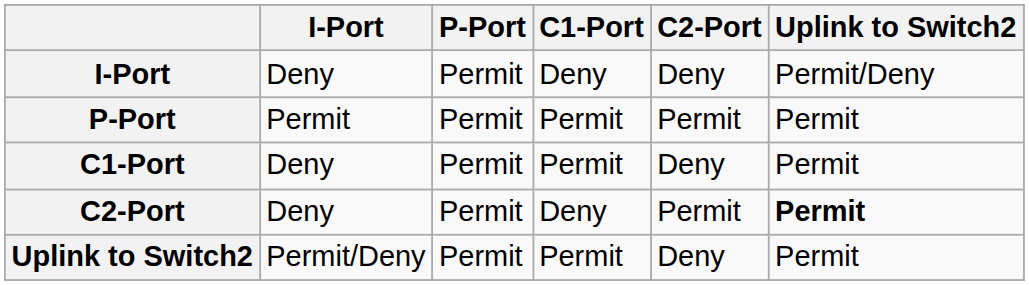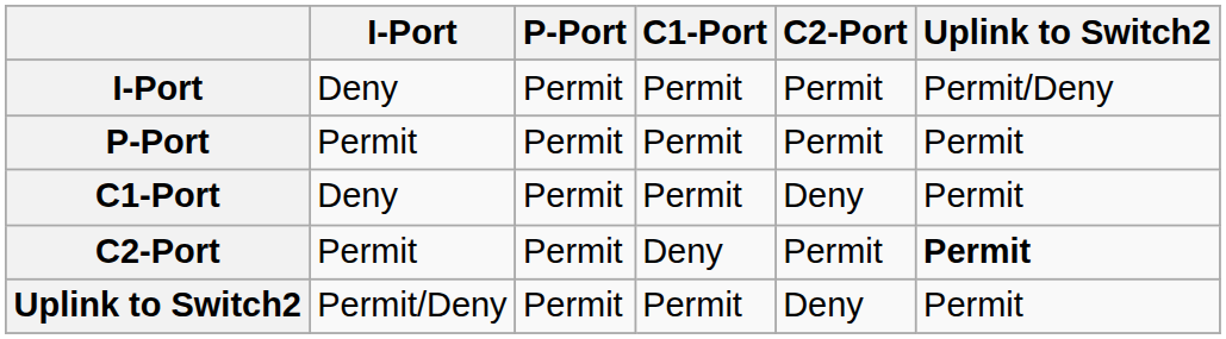row 2 | C1-Port: Deny -> Permit
row 2 | C2-Port: Deny -> Permit
row 5 | I-Port: Deny -> Permit
